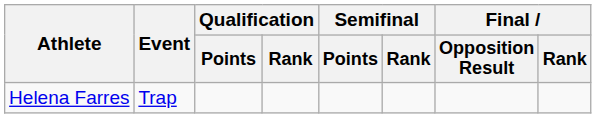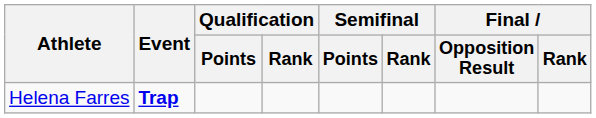Helena Farres | Event: normal -> bold
